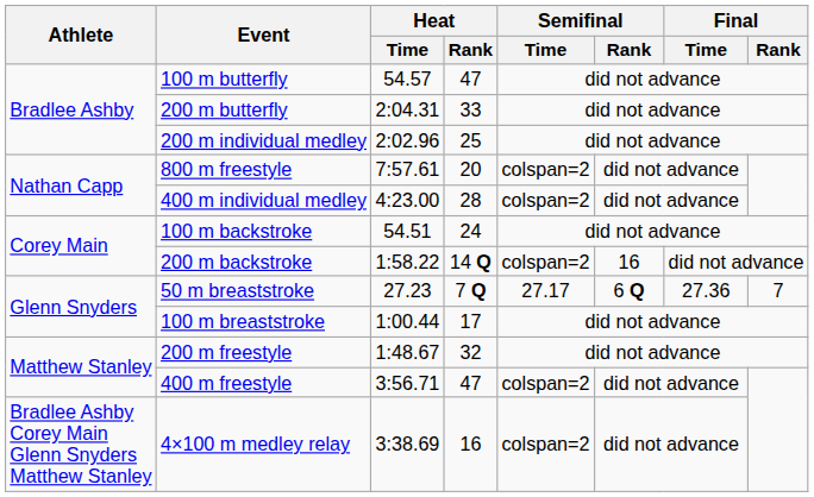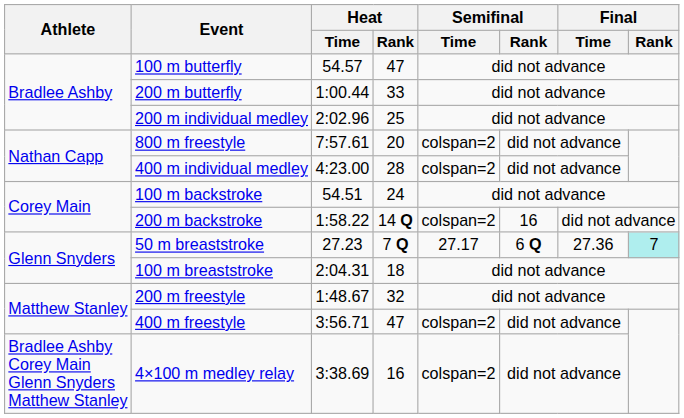200 m butterfly | Heat / Time: 2:04.31 -> 1:00.44
50 m breaststroke | Final / Rank: no background -> paleturquoise background
100 m breaststroke | Heat / Time: 1:00.44 -> 2:04.31
100 m breaststroke | Heat / Rank: 17 -> 18
